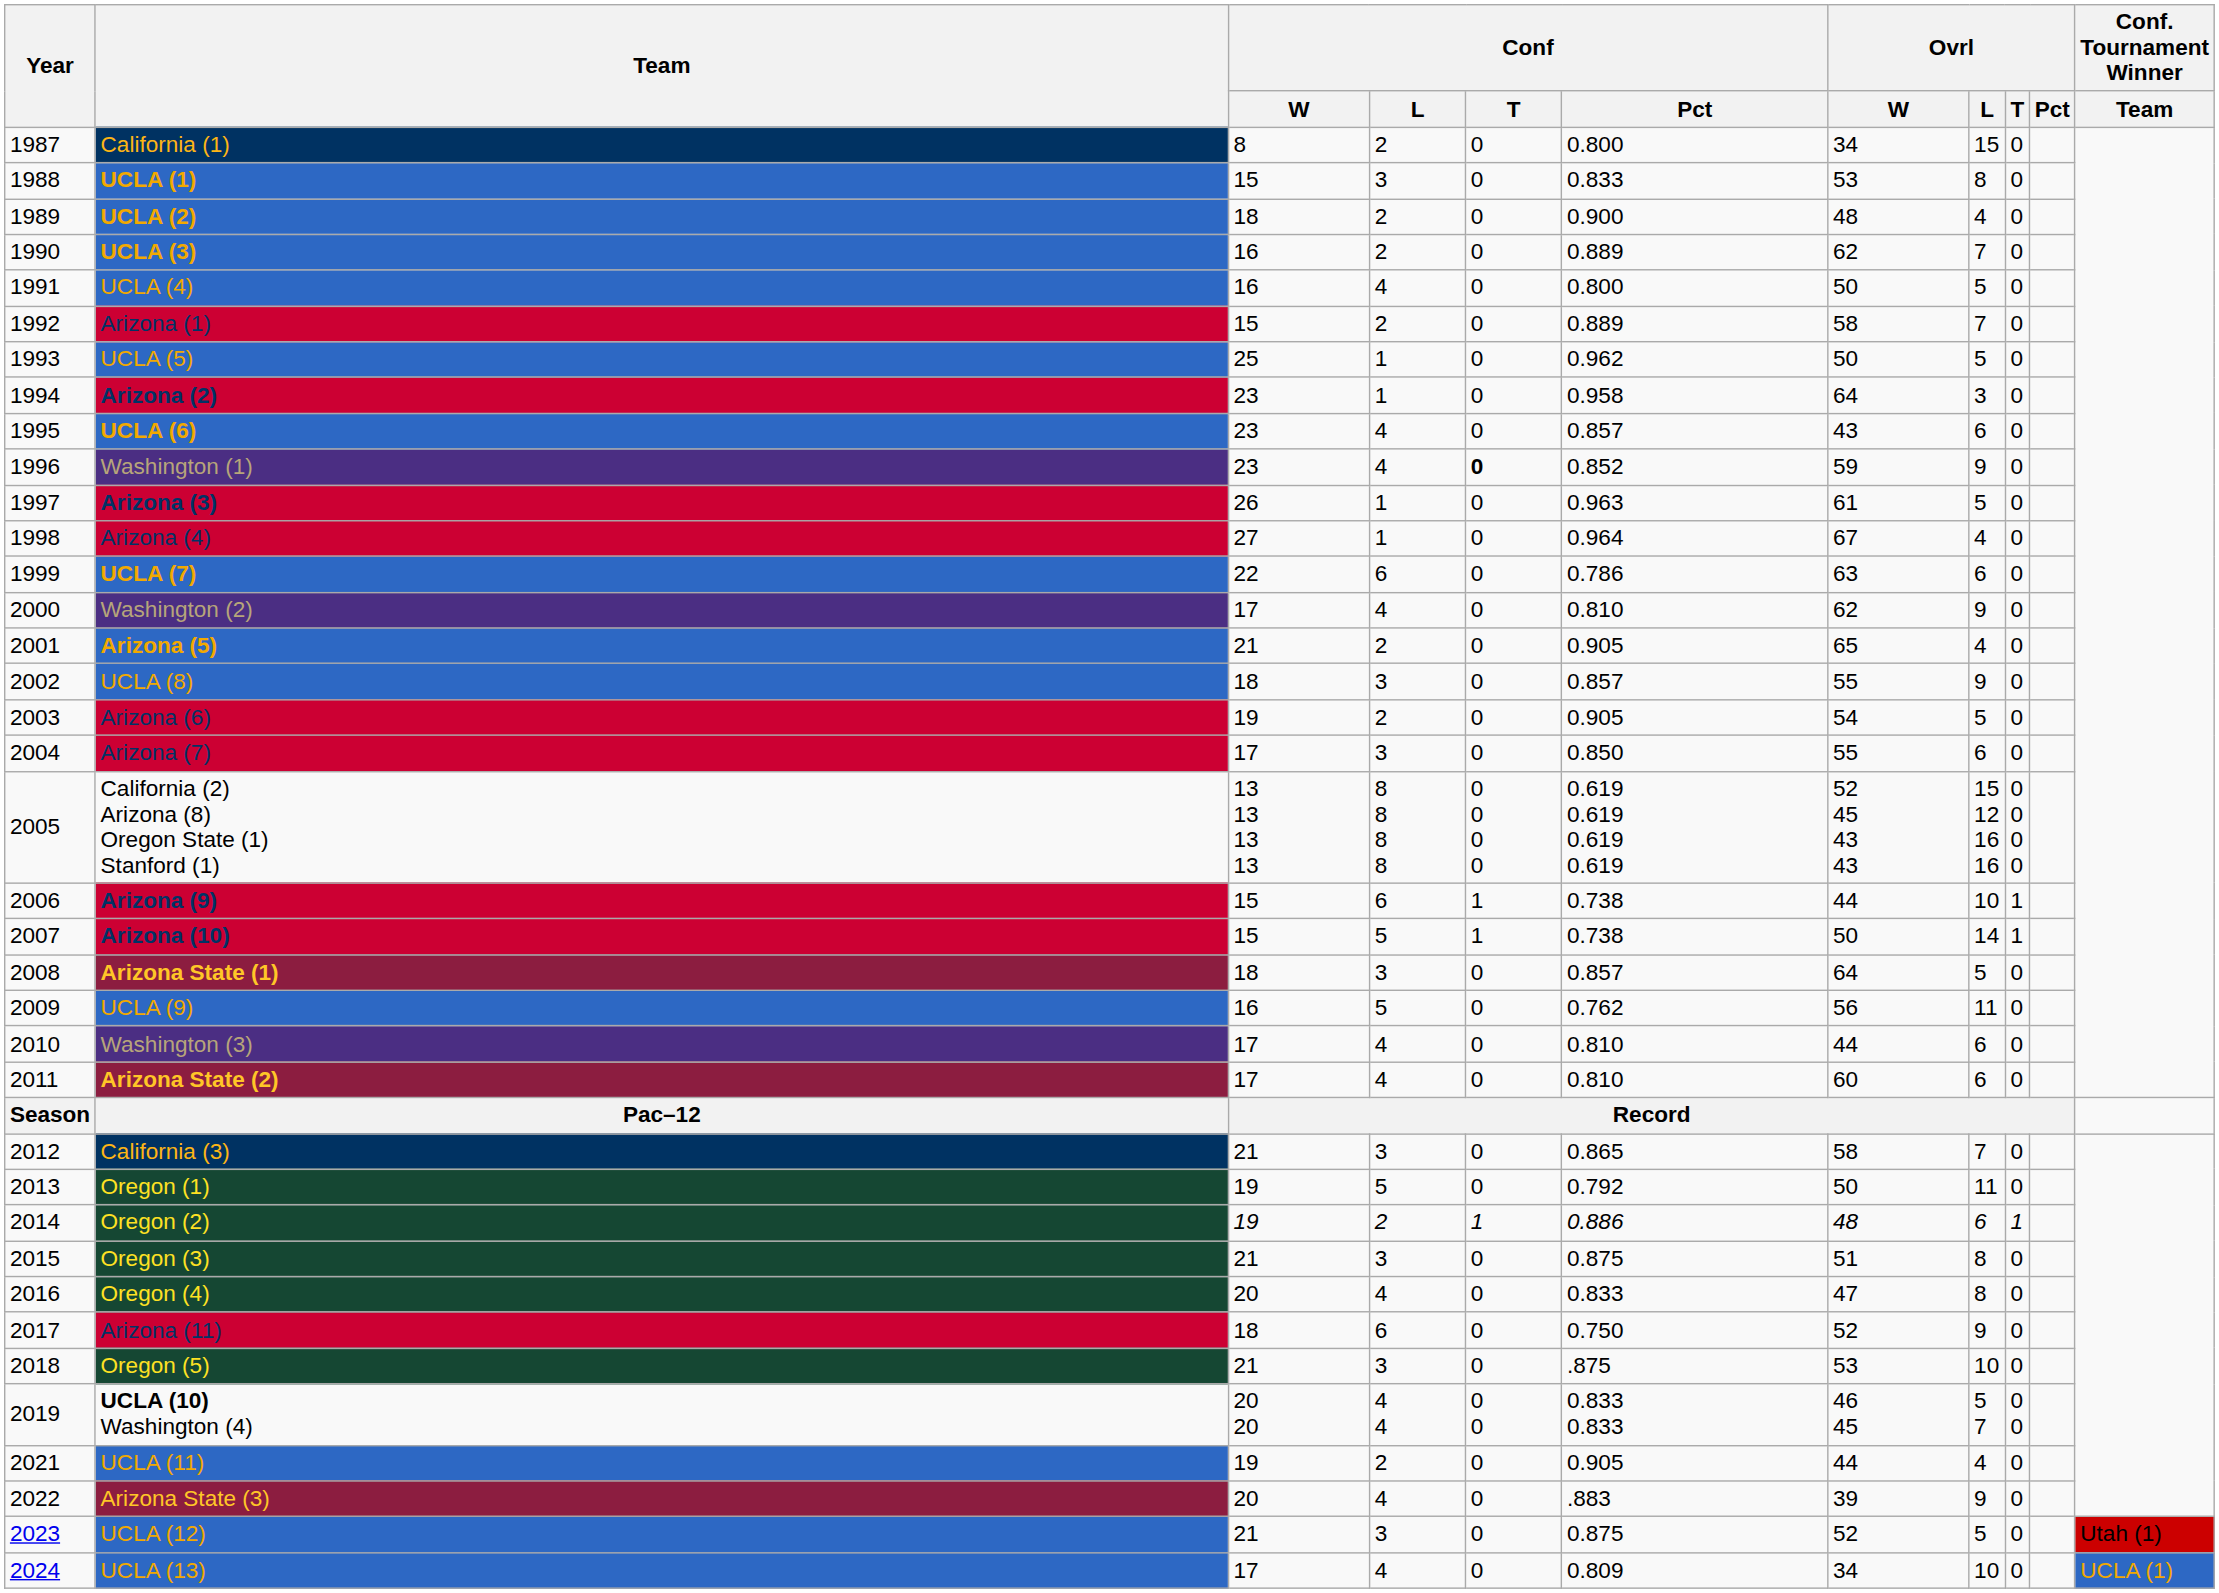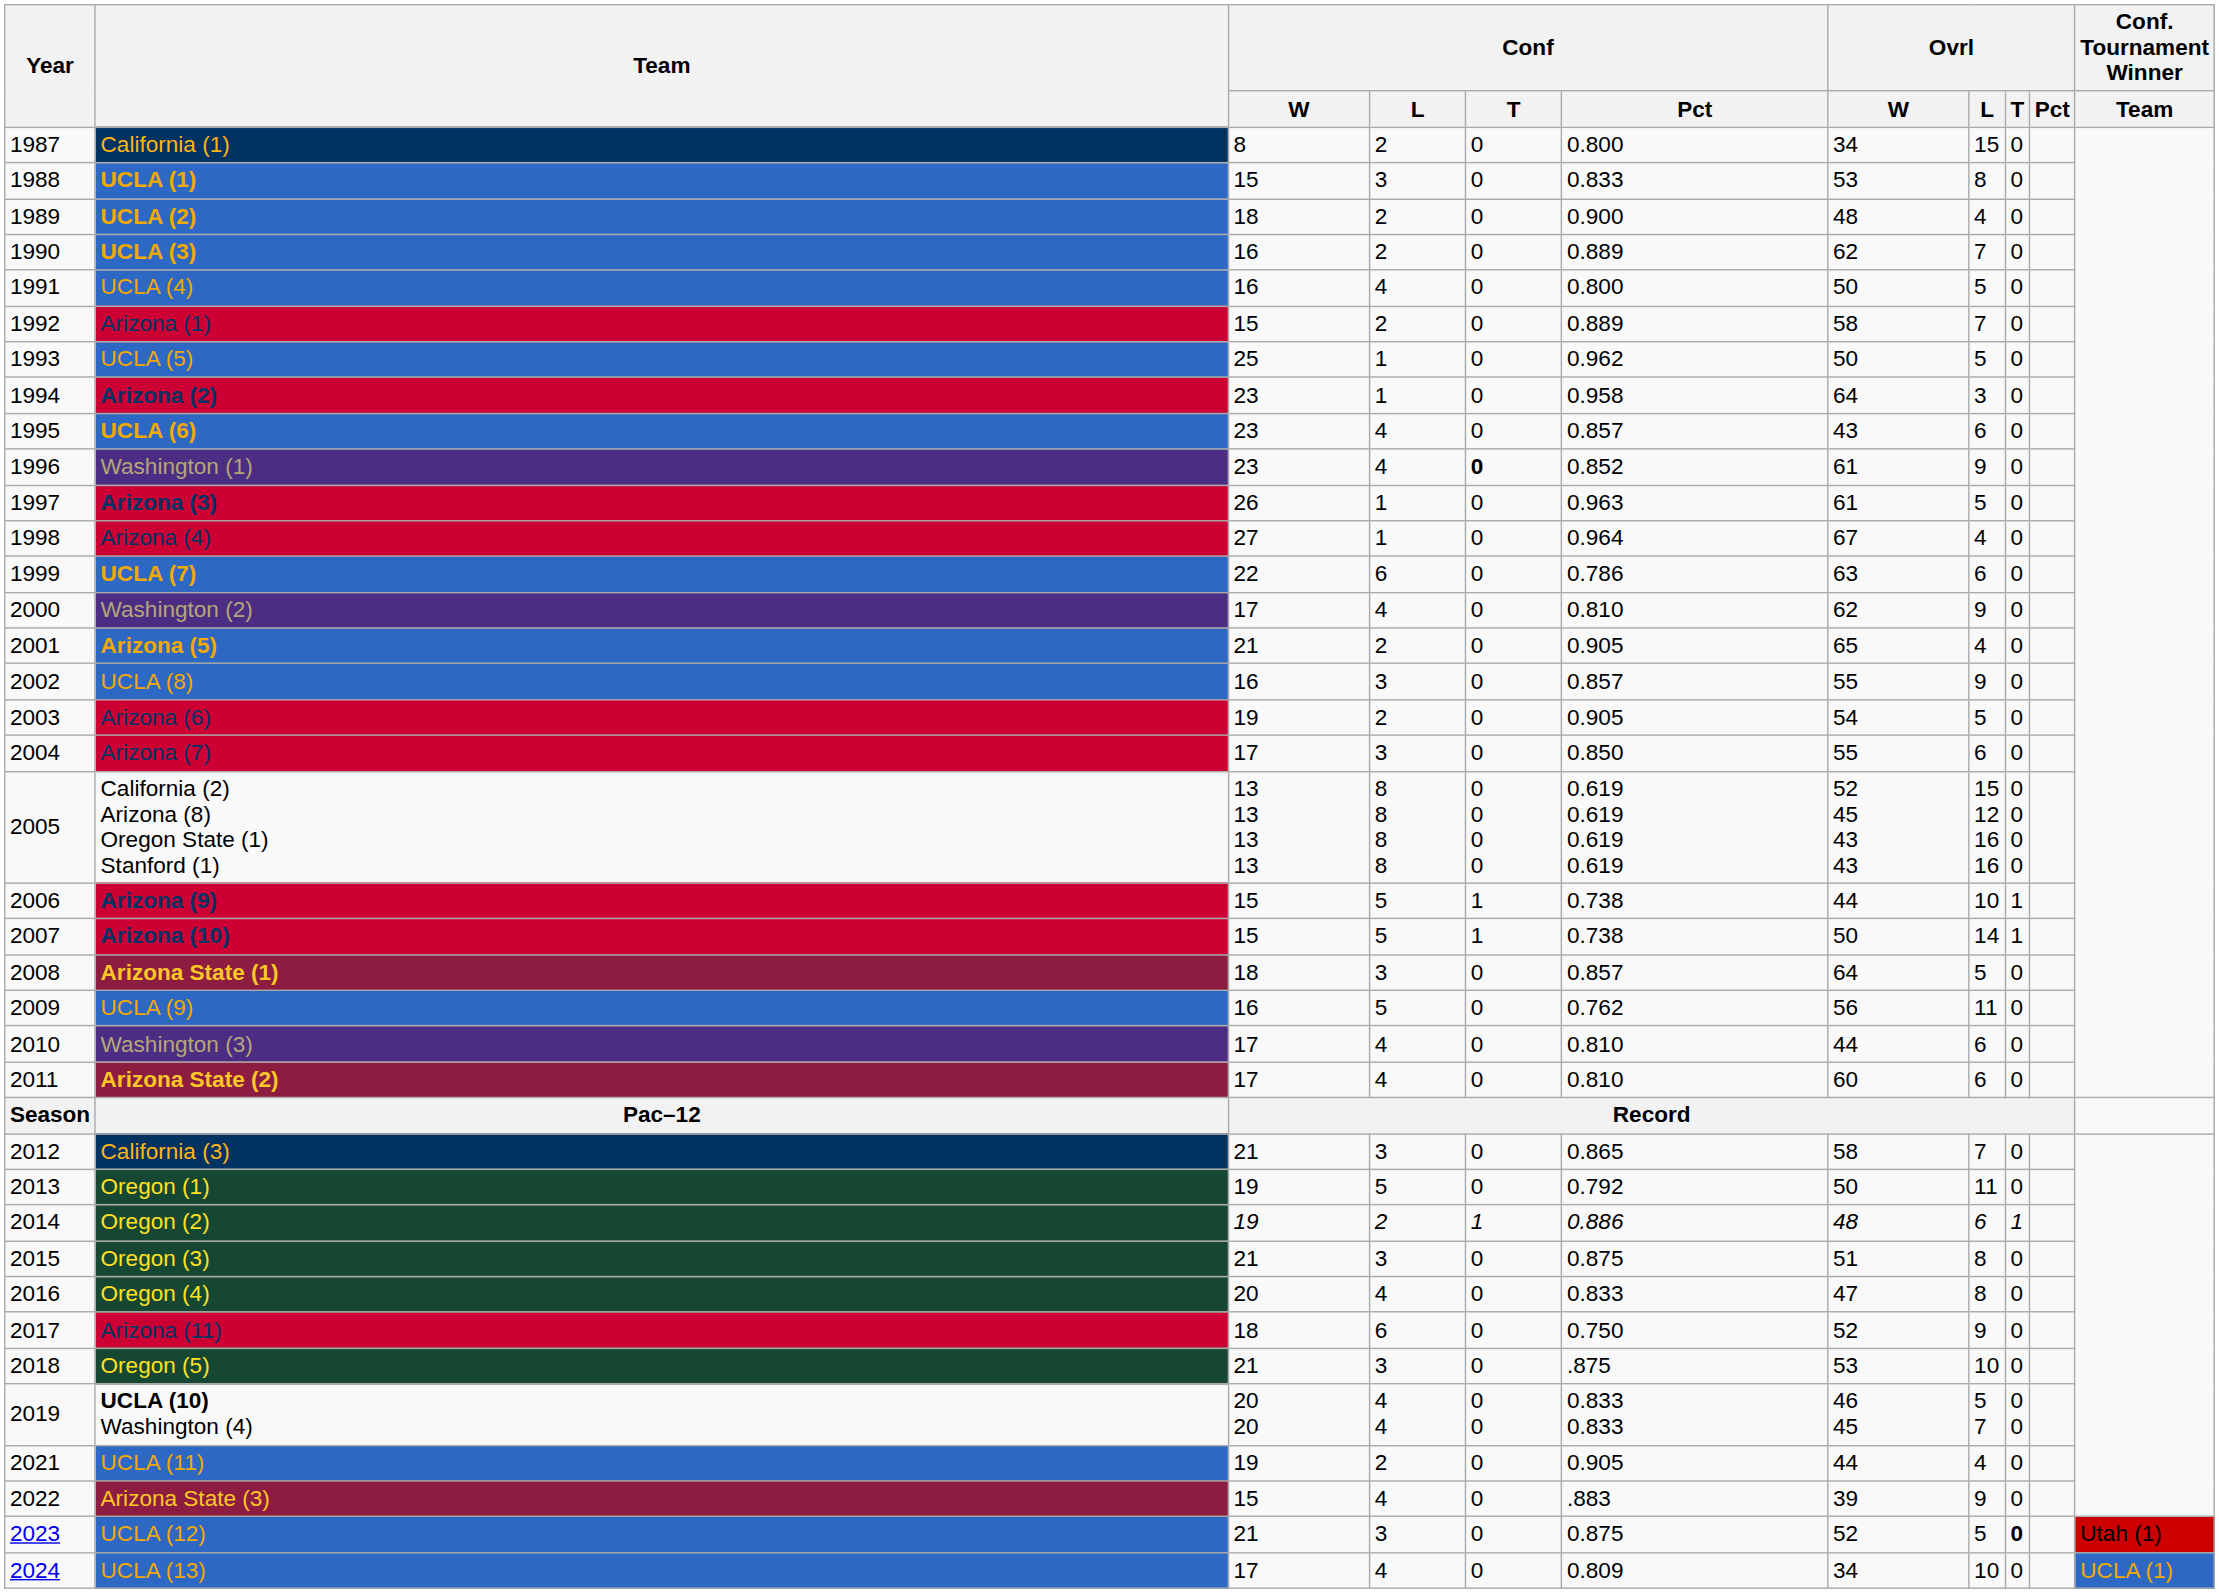Washington (1) | Ovrl / W: 59 -> 61
UCLA (8) | Conf / W: 18 -> 16
Arizona (9) | Conf / L: 6 -> 5
Arizona State (3) | Conf / W: 20 -> 15
UCLA (12) | Ovrl / T: normal -> bold
